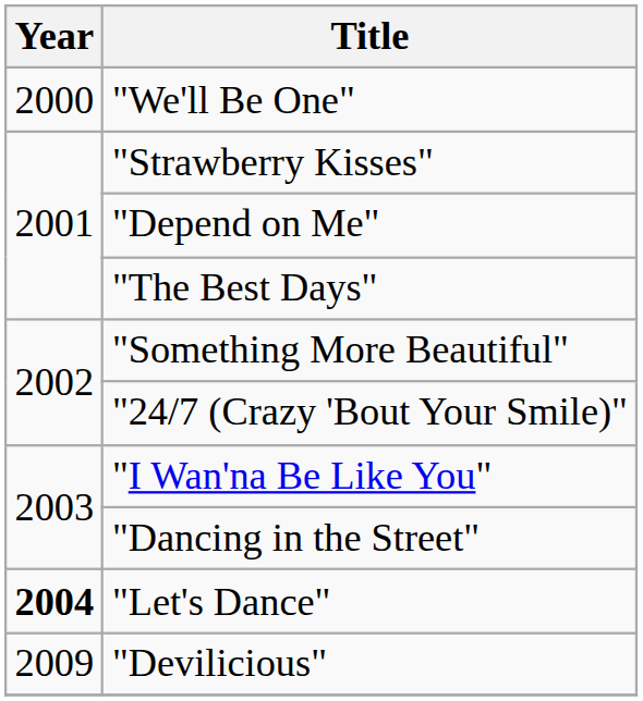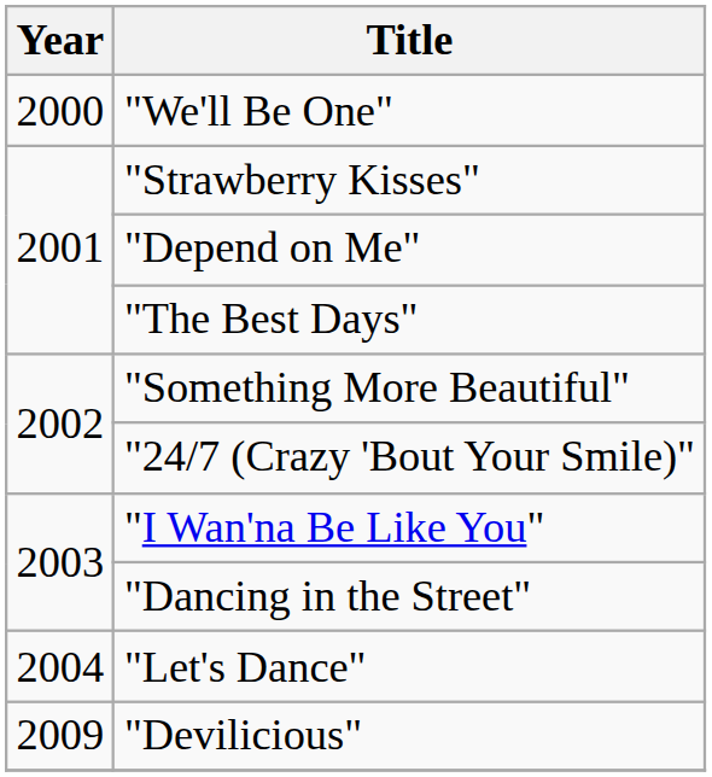"Let's Dance" | Year: bold -> normal
